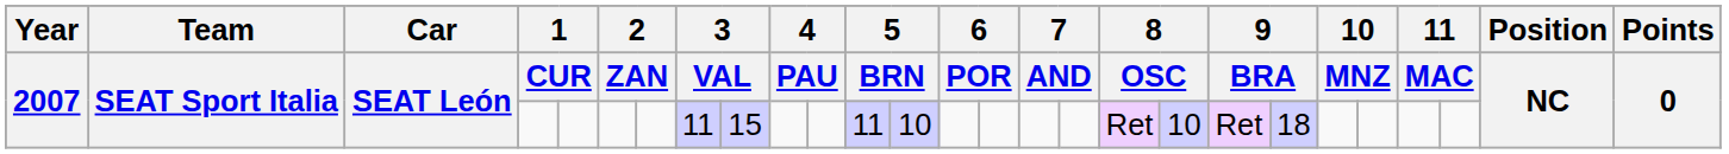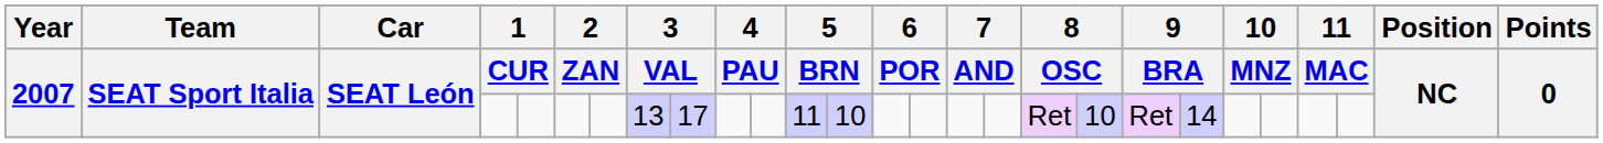row 3 | column 8: 11 -> 13
row 3 | column 9: 15 -> 17
row 3 | column 21: 18 -> 14
